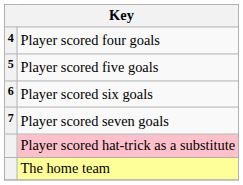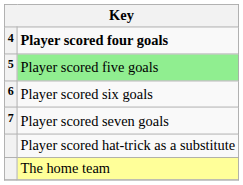Player scored four goals | column 2: normal -> bold
Player scored five goals | column 2: no background -> lightgreen background
Player scored hat-trick as a substitute | column 2: pink background -> no background
